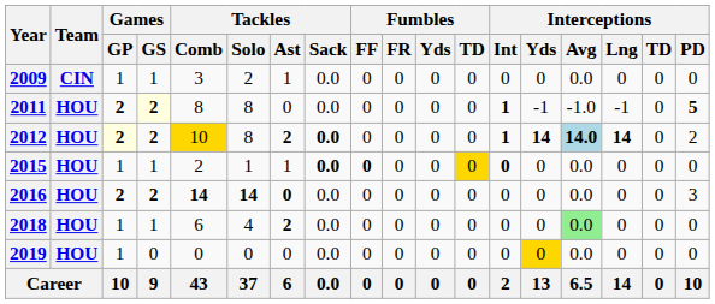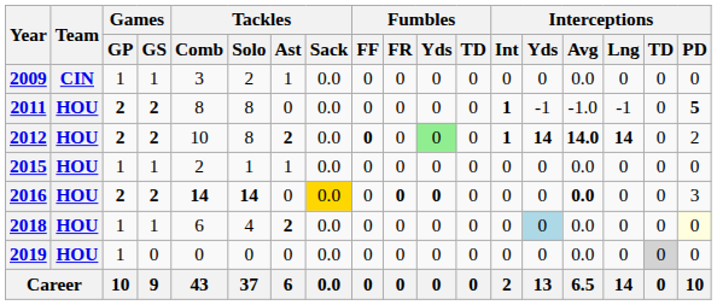2011 | Games / GS: lightyellow background -> no background
2012 | Games / GP: lightyellow background -> no background
2012 | Tackles / Comb: gold background -> no background
2012 | Tackles / Sack: bold -> normal
2012 | Fumbles / FF: normal -> bold
2012 | Fumbles / Yds: no background -> lightgreen background
2012 | Interceptions / Avg: lightblue background -> no background
2015 | Tackles / Sack: bold -> normal
2015 | Fumbles / FF: bold -> normal
2015 | Fumbles / TD: gold background -> no background
2015 | Interceptions / Int: bold -> normal
2016 | Tackles / Ast: bold -> normal
2016 | Tackles / Sack: no background -> gold background
2016 | Fumbles / FR: normal -> bold
2016 | Fumbles / Yds: normal -> bold
2016 | Interceptions / Avg: normal -> bold
2018 | Interceptions / Yds: no background -> lightblue background
2018 | Interceptions / Avg: lightgreen background -> no background
2018 | Interceptions / PD: no background -> lightyellow background
2019 | Interceptions / Yds: gold background -> no background
2019 | Interceptions / TD: no background -> lightgrey background
